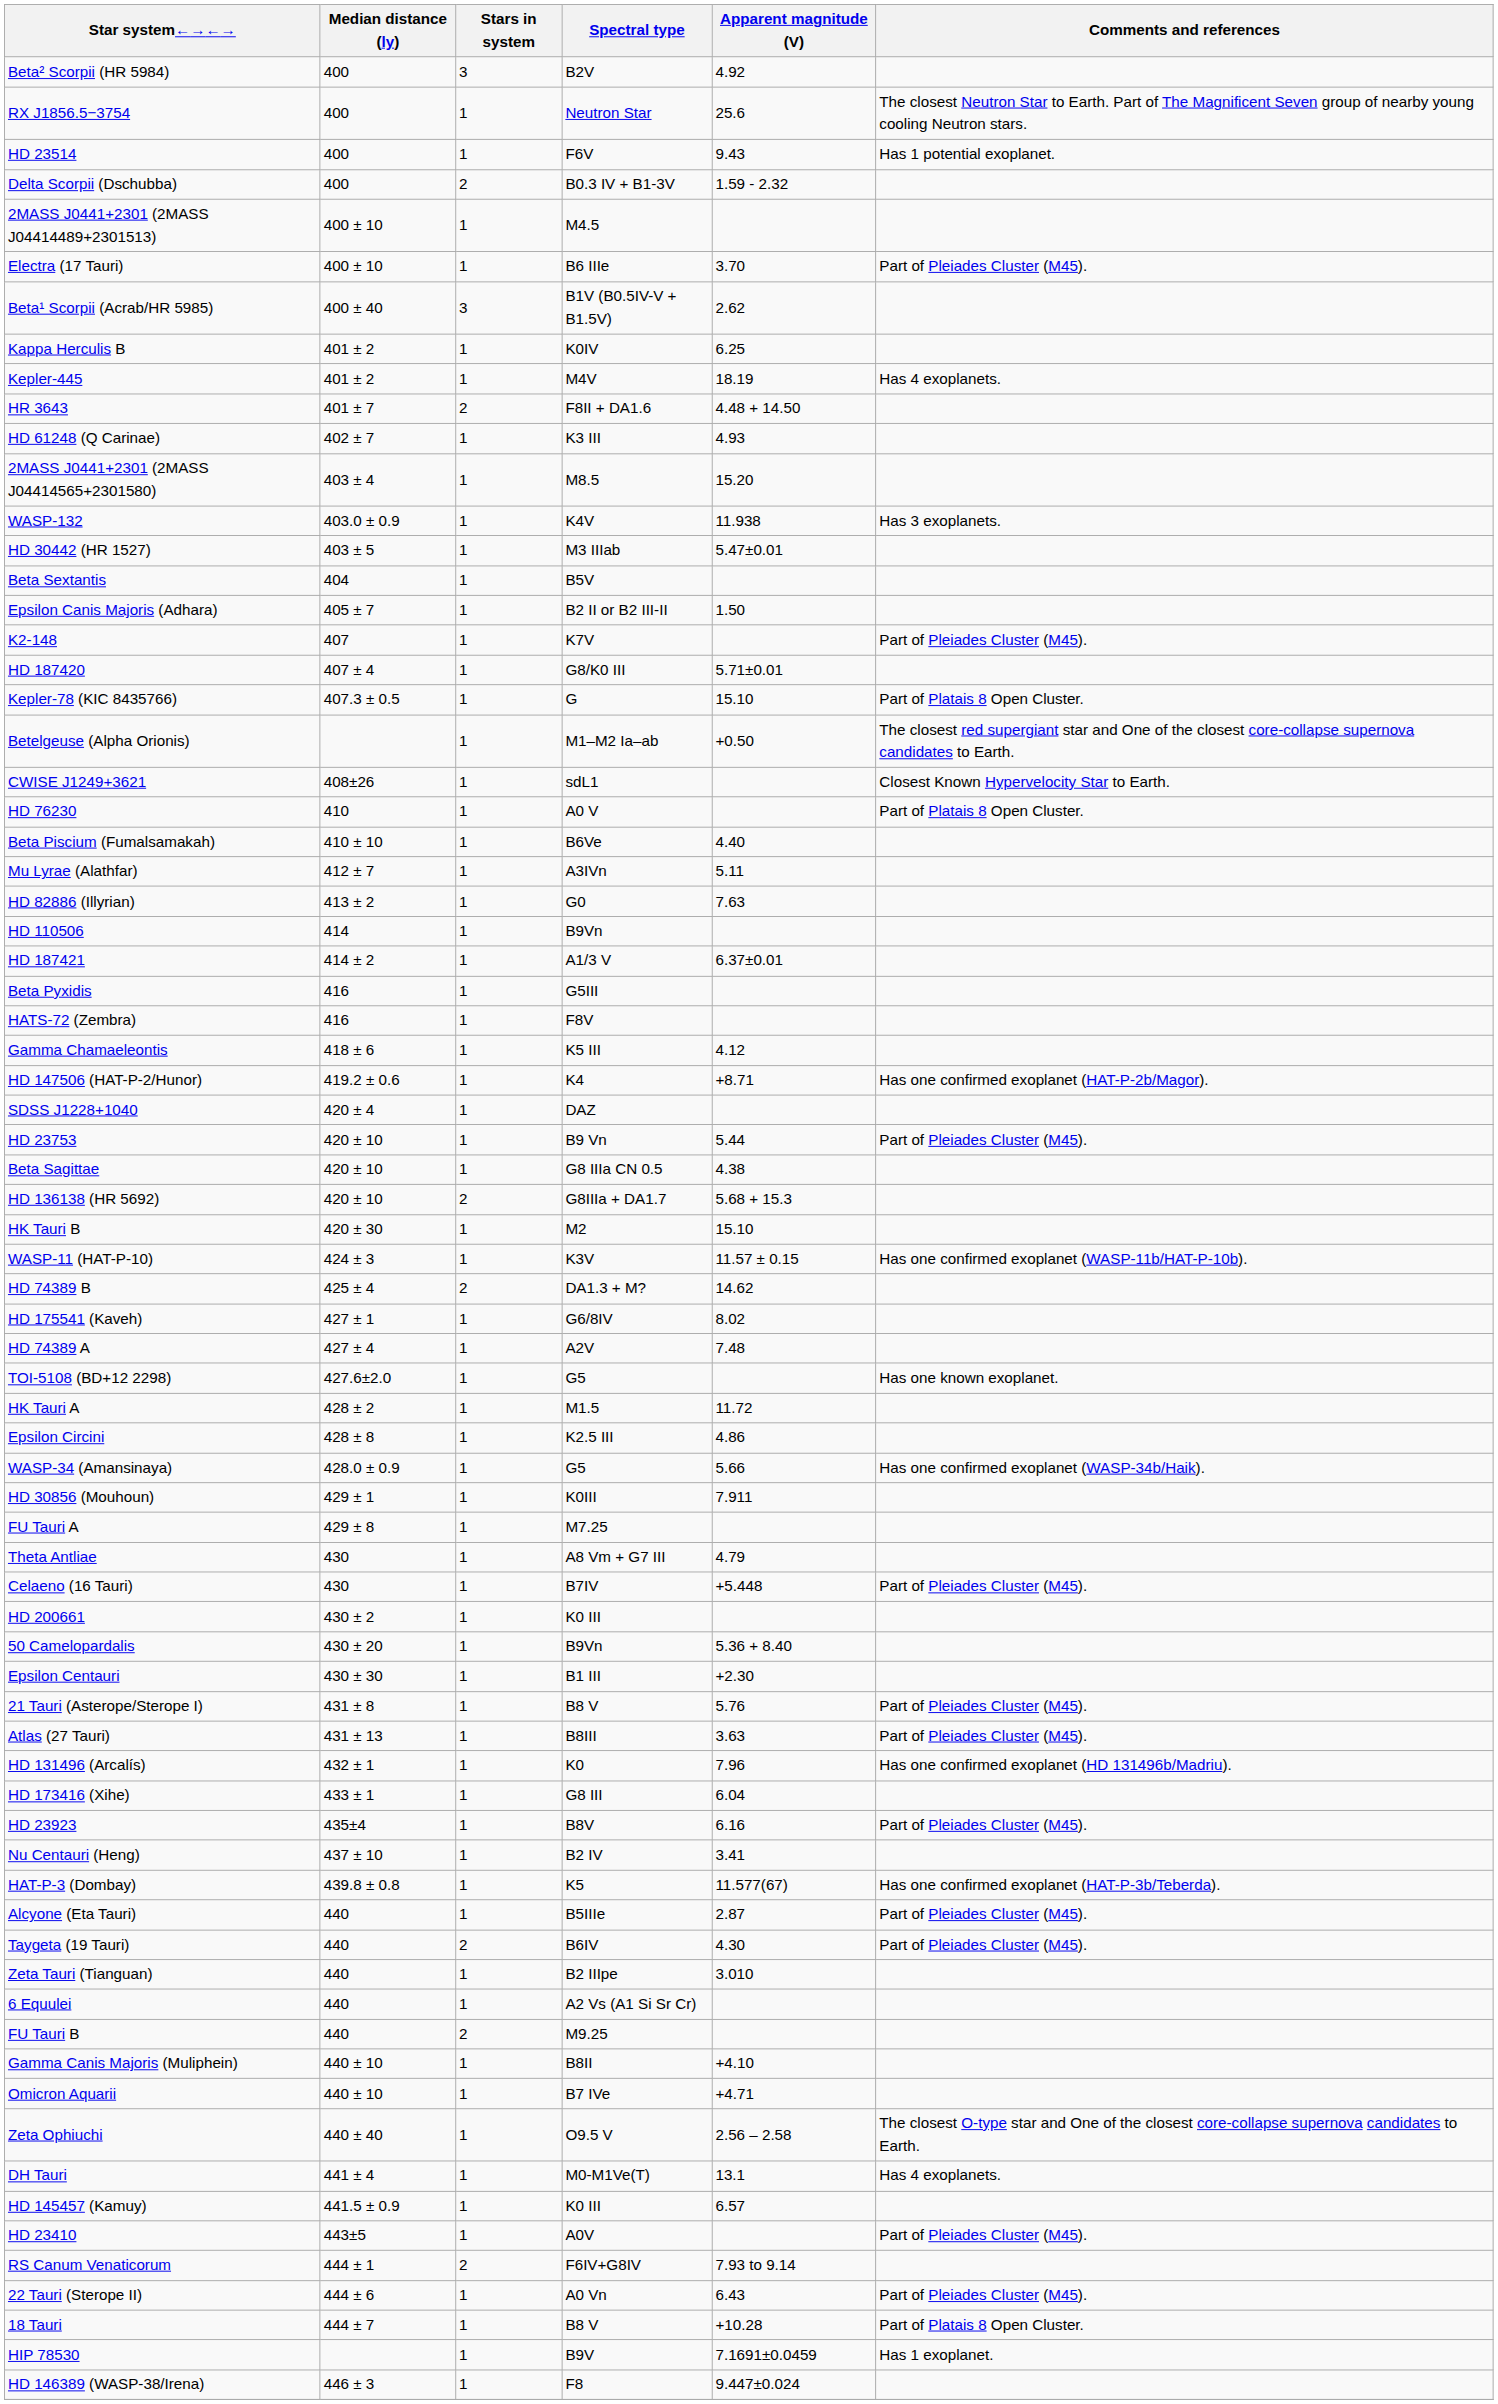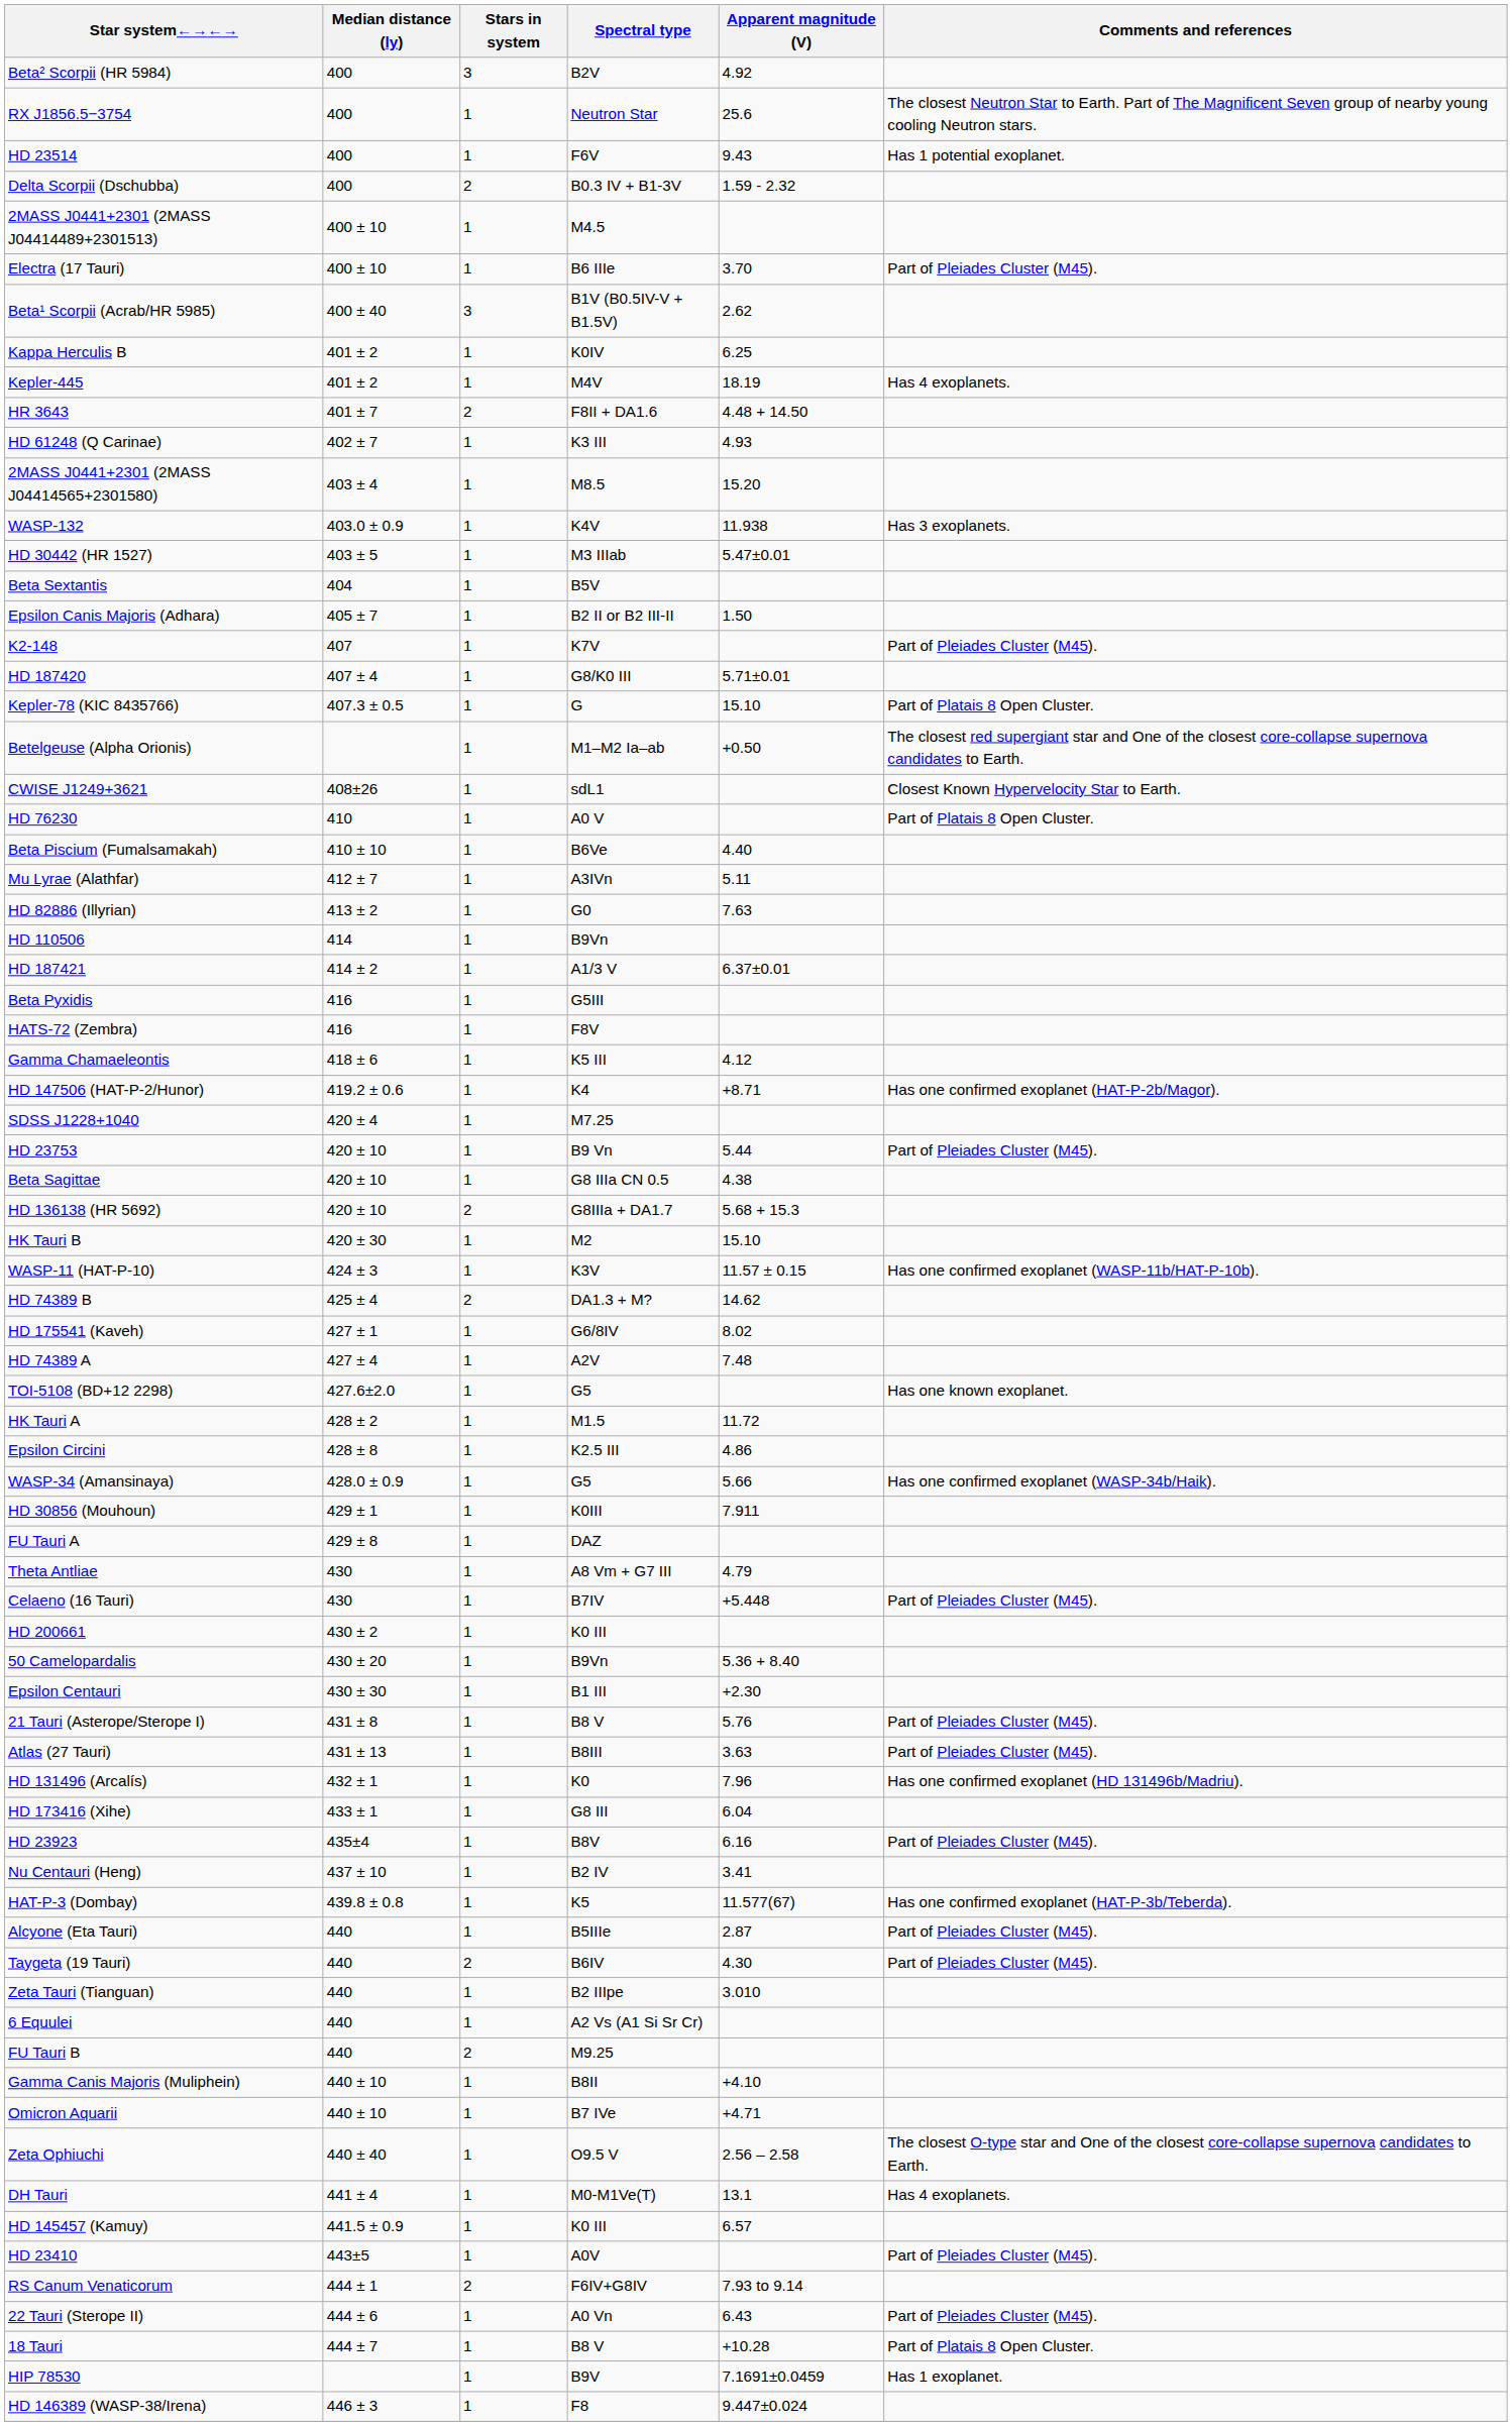SDSS J1228+1040 | Spectral type: DAZ -> M7.25
FU Tauri A | Spectral type: M7.25 -> DAZ
